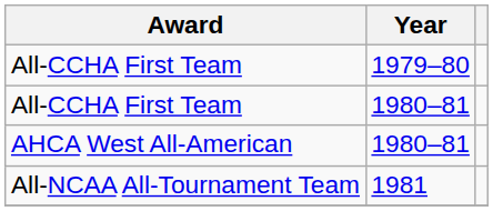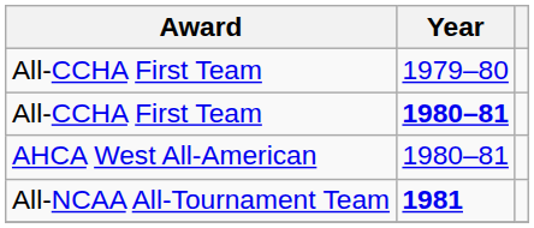row 3 | Year: normal -> bold
row 5 | Year: normal -> bold
